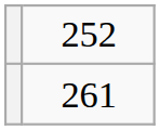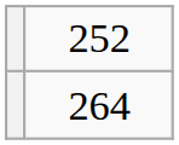row 2 | column 2: 261 -> 264
